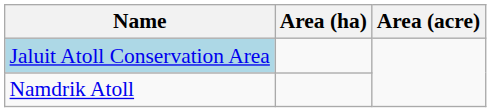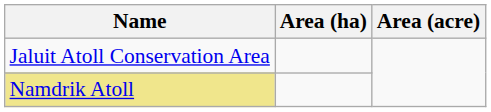Jaluit Atoll Conservation Area | Name: lightblue background -> no background
Namdrik Atoll | Name: no background -> khaki background
